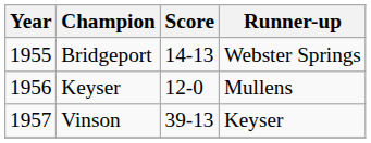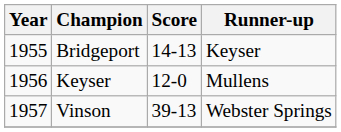Bridgeport | Runner-up: Webster Springs -> Keyser
Vinson | Runner-up: Keyser -> Webster Springs
